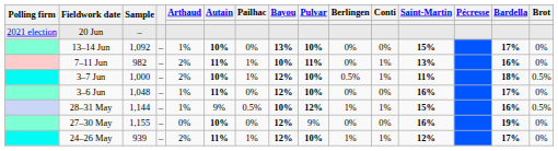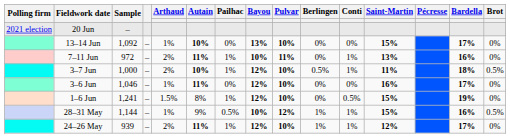7–11 Jun | Sample: 982 -> 972
3–6 Jun | Sample: 1,048 -> 1,046
+ row: 1–6 Jun | 1,241 | – | 1.5% | 8% | 1% | 12% | 10% | 0% | 0.5% | 15% | 19% | 0%
- row: 27–30 May | 1,155 | – | 0% | 10% | 0% | 12% | 9% | 0% | 0% | 16% | 19% | 0%
